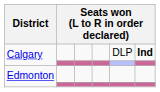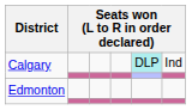row 2 | column 5: no background -> paleturquoise background
row 2 | column 6: bold -> normal
